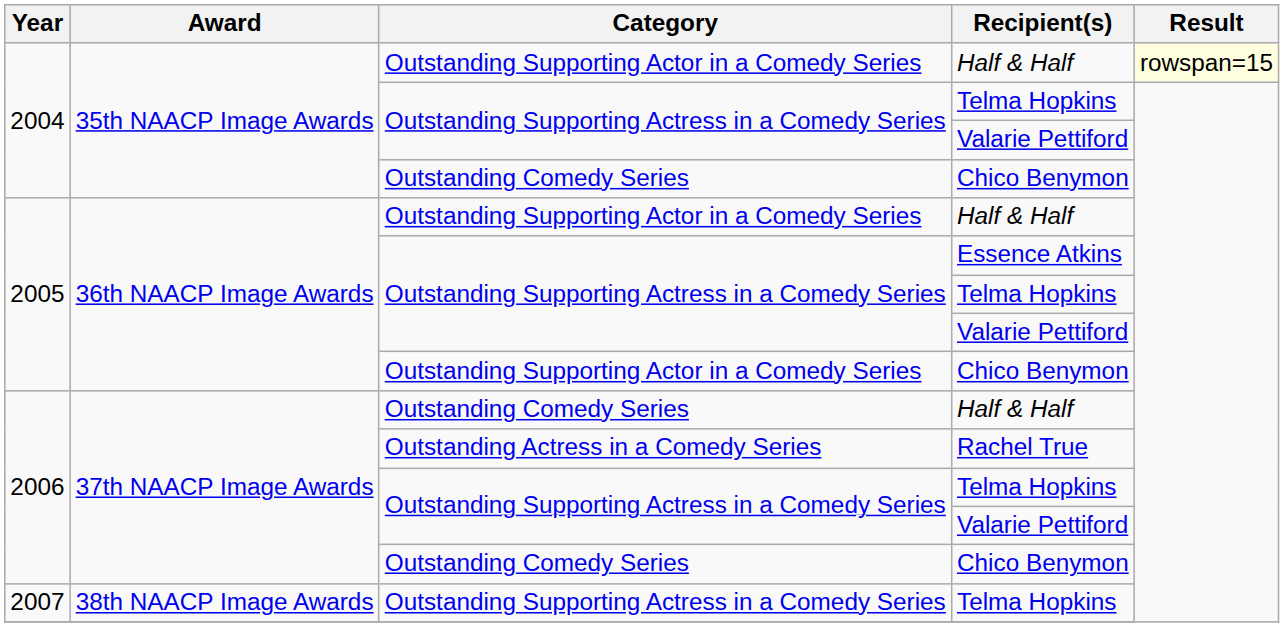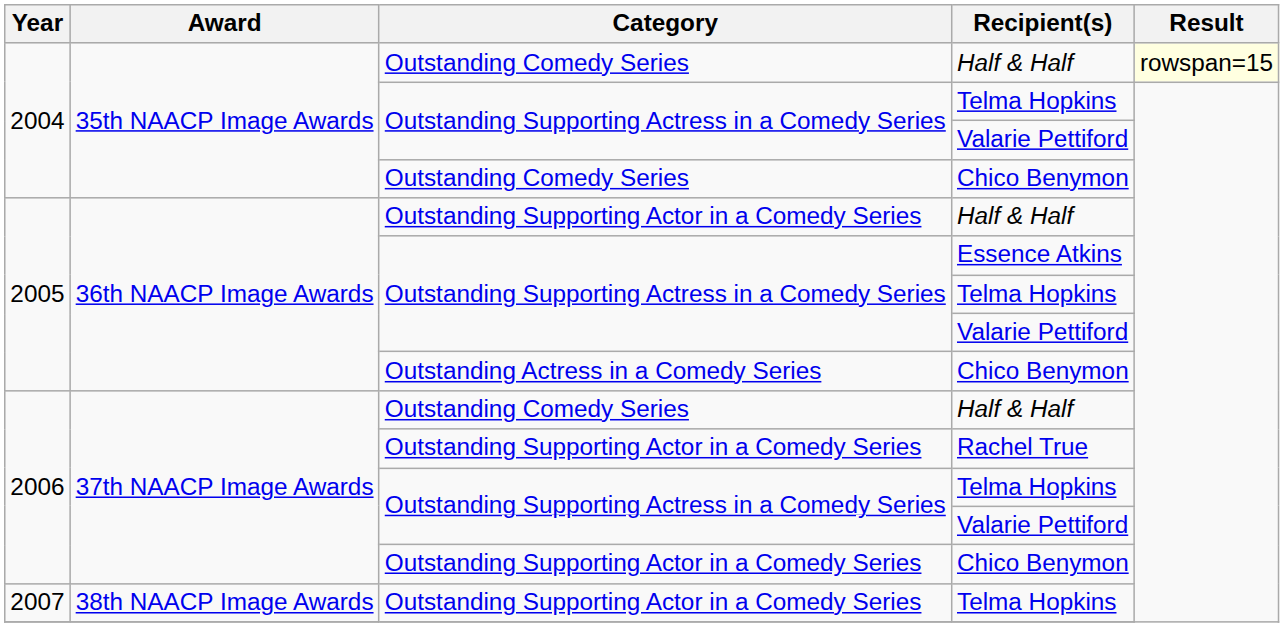2004 / Half & Half | Category: Outstanding Supporting Actor in a Comedy Series -> Outstanding Comedy Series
2005 / Chico Benymon | Category: Outstanding Supporting Actor in a Comedy Series -> Outstanding Actress in a Comedy Series
Rachel True | Category: Outstanding Actress in a Comedy Series -> Outstanding Supporting Actor in a Comedy Series
2006 / Chico Benymon | Category: Outstanding Comedy Series -> Outstanding Supporting Actor in a Comedy Series
2007 / Telma Hopkins | Category: Outstanding Supporting Actress in a Comedy Series -> Outstanding Supporting Actor in a Comedy Series
